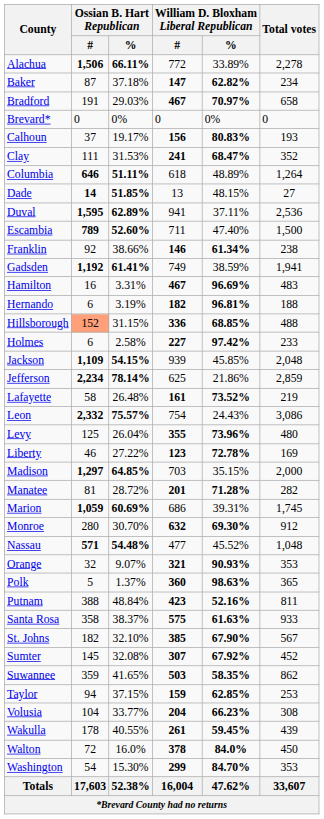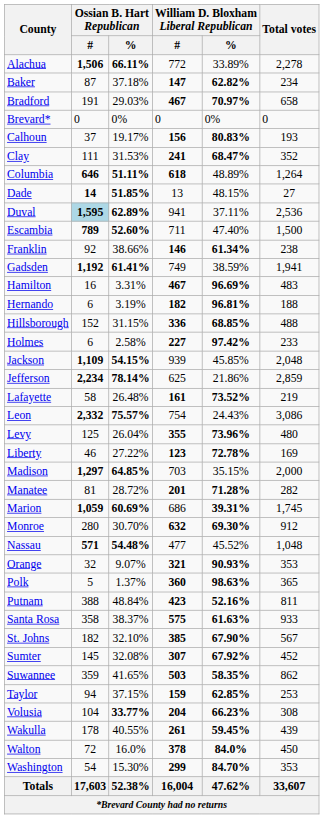Columbia | William D. Bloxham Liberal Republican / #: normal -> bold
Duval | Ossian B. Hart Republican / #: no background -> lightblue background
Hillsborough | Ossian B. Hart Republican / #: lightsalmon background -> no background
Marion | William D. Bloxham Liberal Republican / %: normal -> bold
Volusia | Ossian B. Hart Republican / %: normal -> bold
